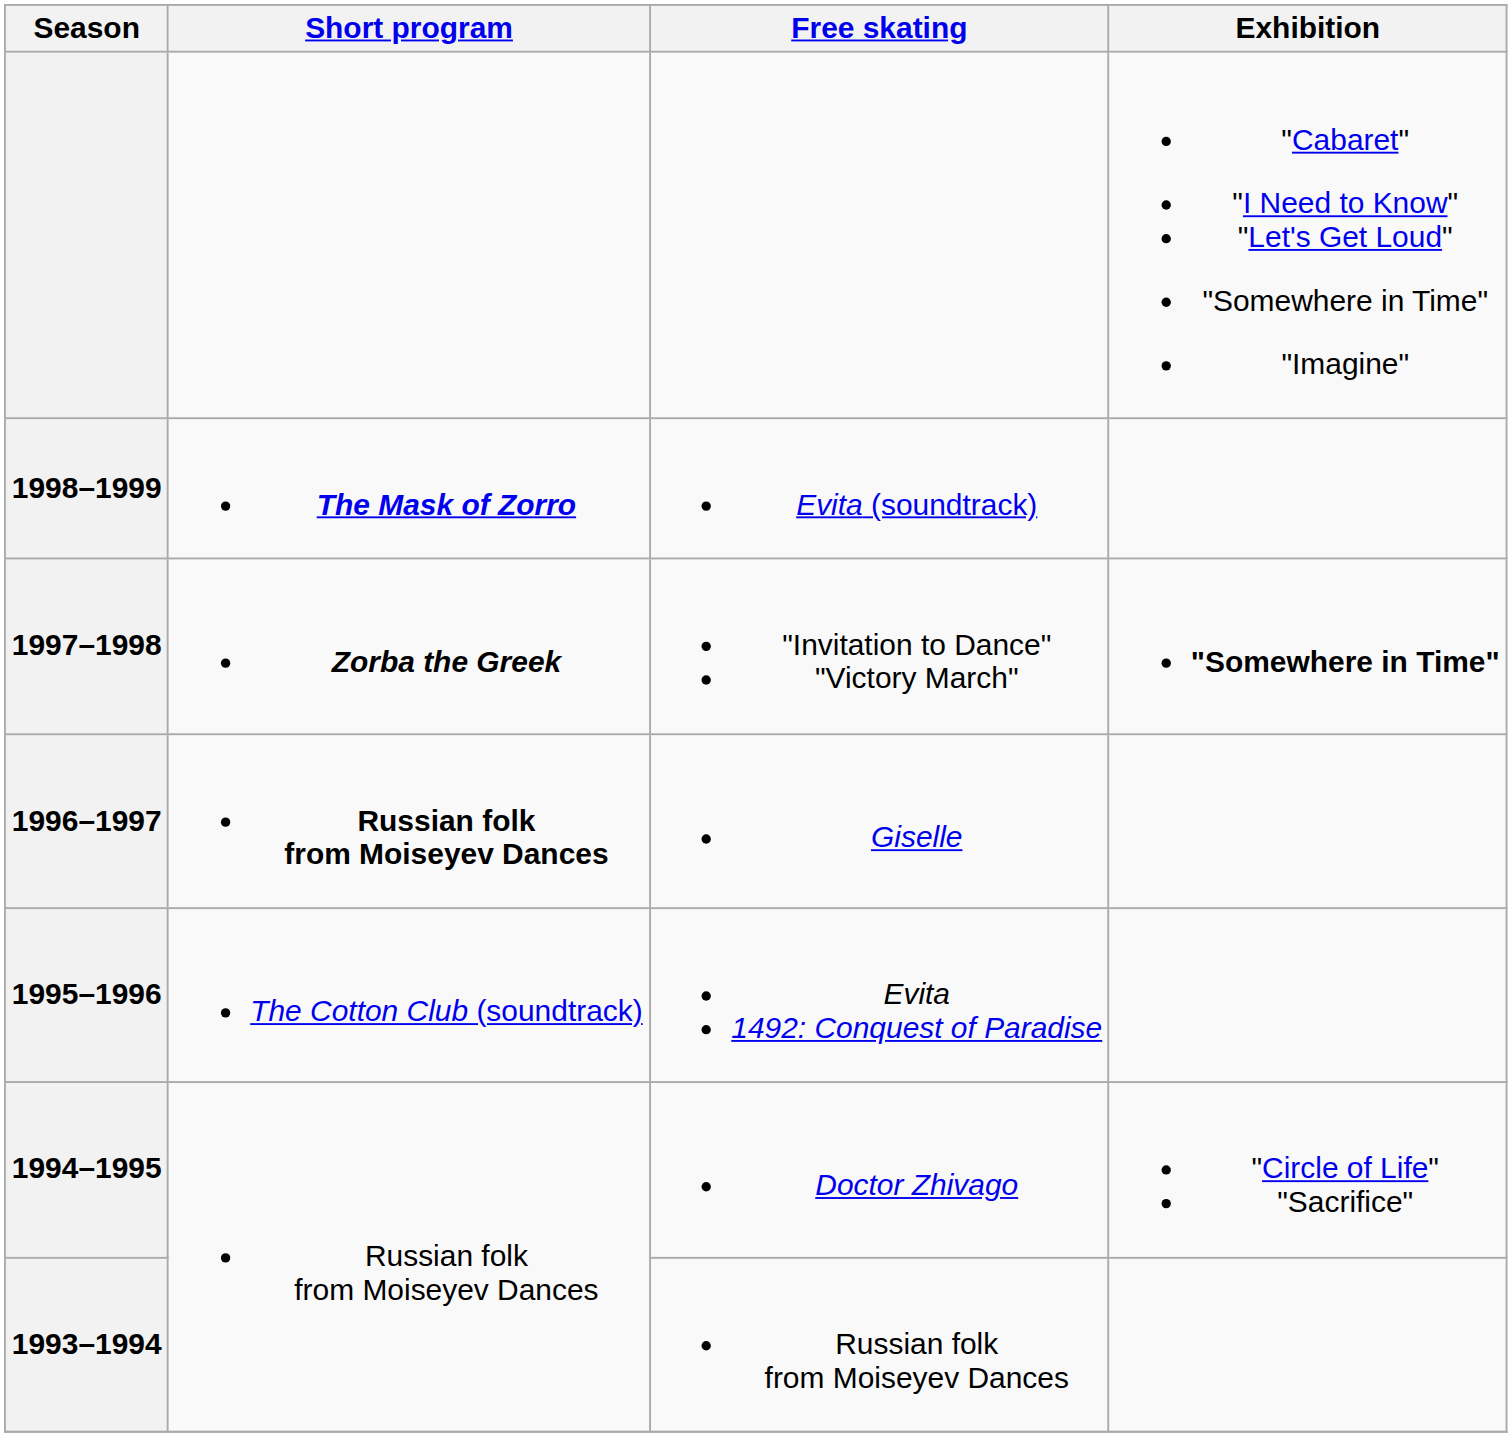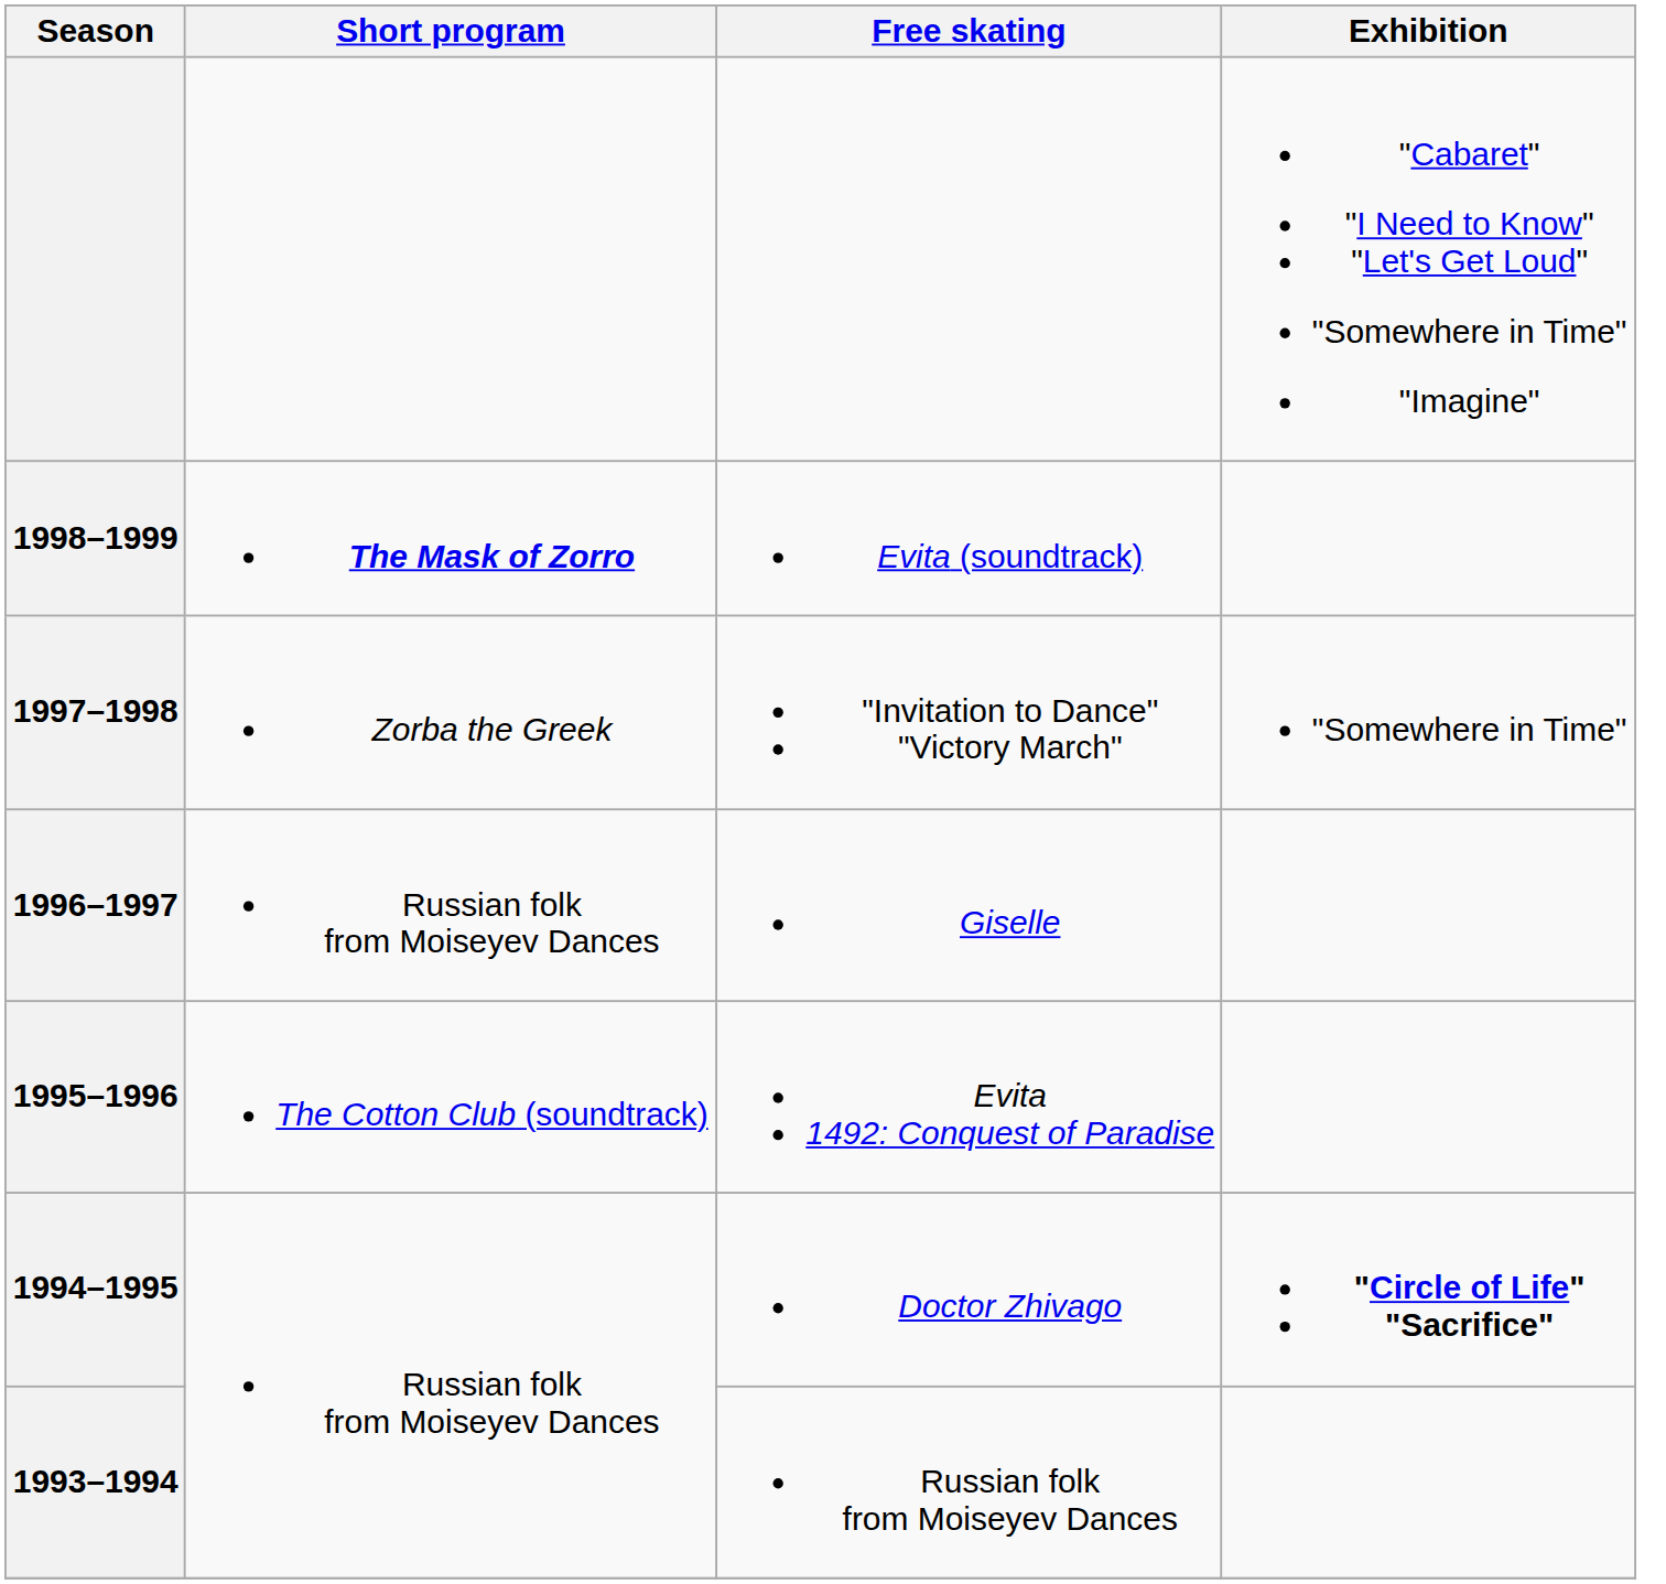1997–1998 | Short program: bold -> normal
1997–1998 | Exhibition: bold -> normal
1996–1997 | Short program: bold -> normal
1994–1995 | Exhibition: normal -> bold
